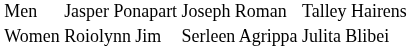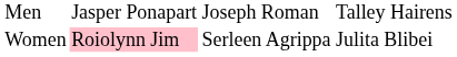Women | column 2: no background -> pink background
